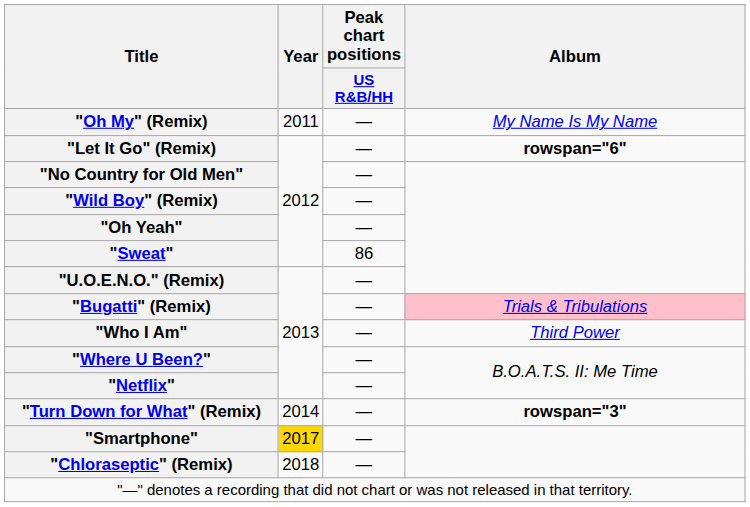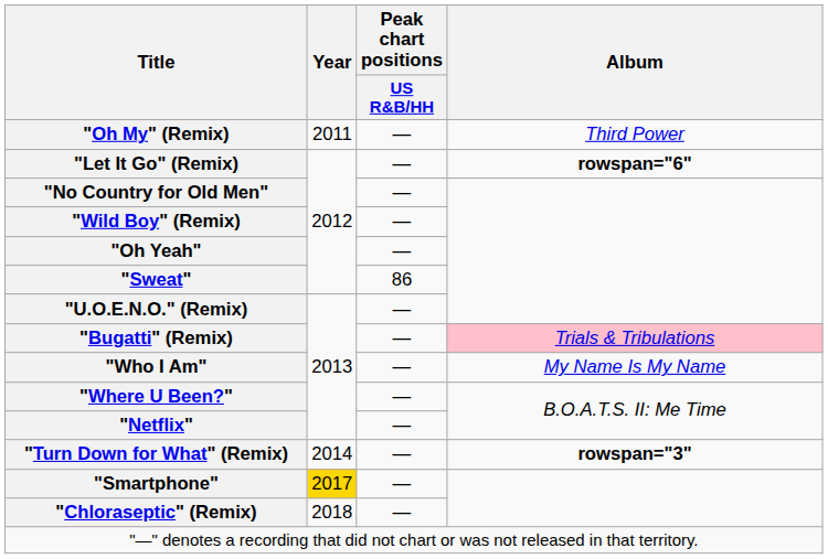"Oh My" (Remix) | Album: My Name Is My Name -> Third Power
"Who I Am" | Album: Third Power -> My Name Is My Name
